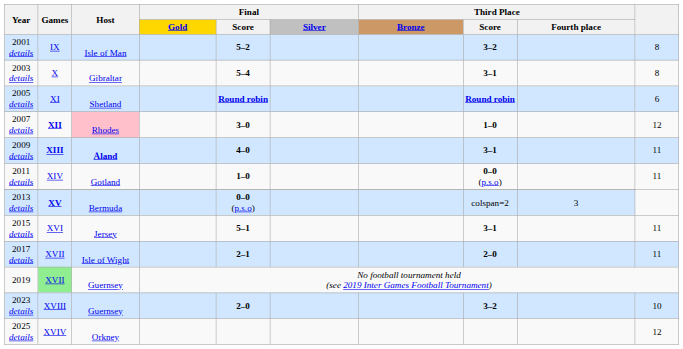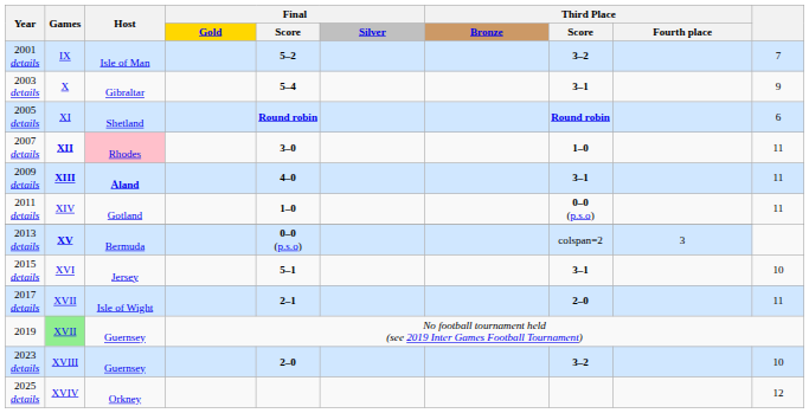2001 details | column 10: 8 -> 7
2003 details | column 10: 8 -> 9
2007 details | column 10: 12 -> 11
2015 details | column 10: 11 -> 10
